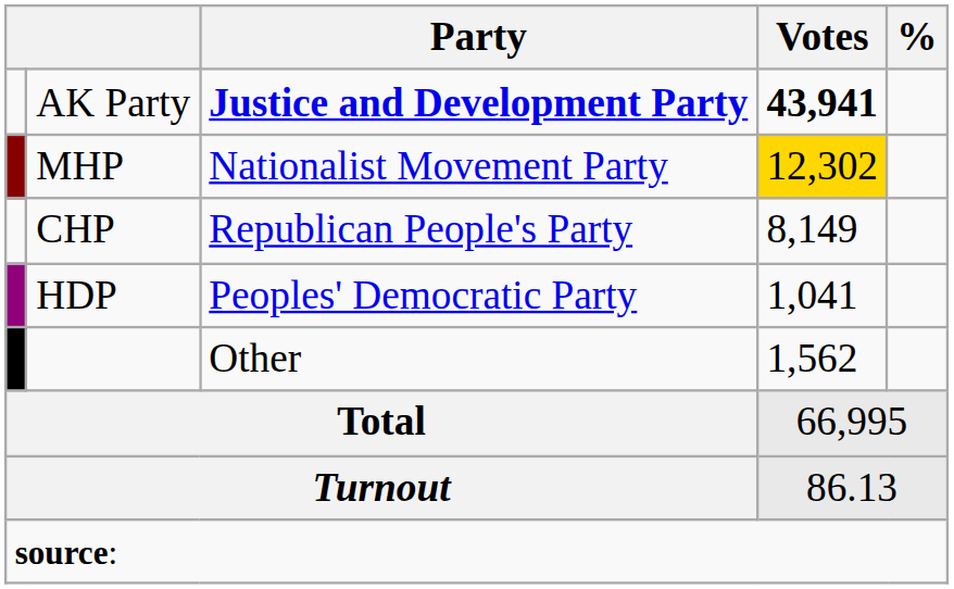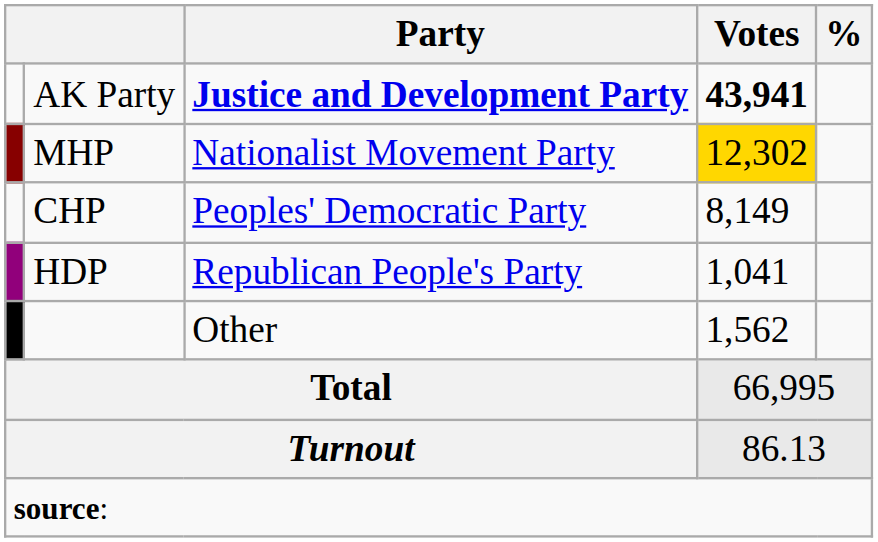CHP | Party: Republican People's Party -> Peoples' Democratic Party
HDP | Party: Peoples' Democratic Party -> Republican People's Party
